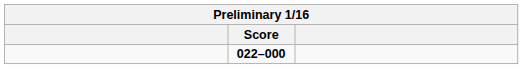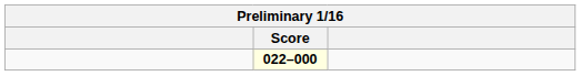row 3 | Score: no background -> lightyellow background
